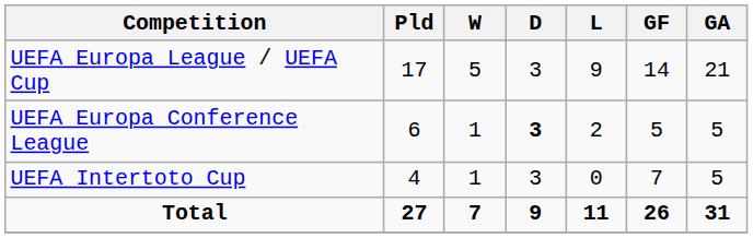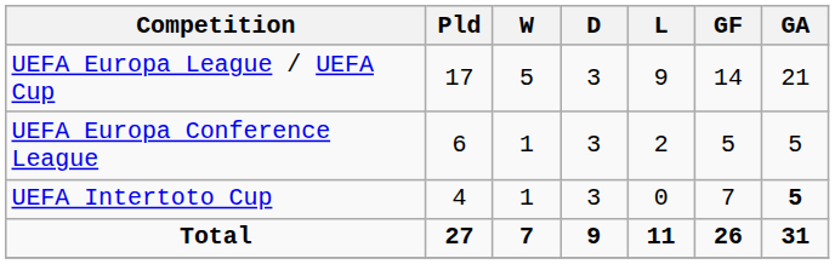UEFA Europa Conference League | D: bold -> normal
UEFA Intertoto Cup | GA: normal -> bold
